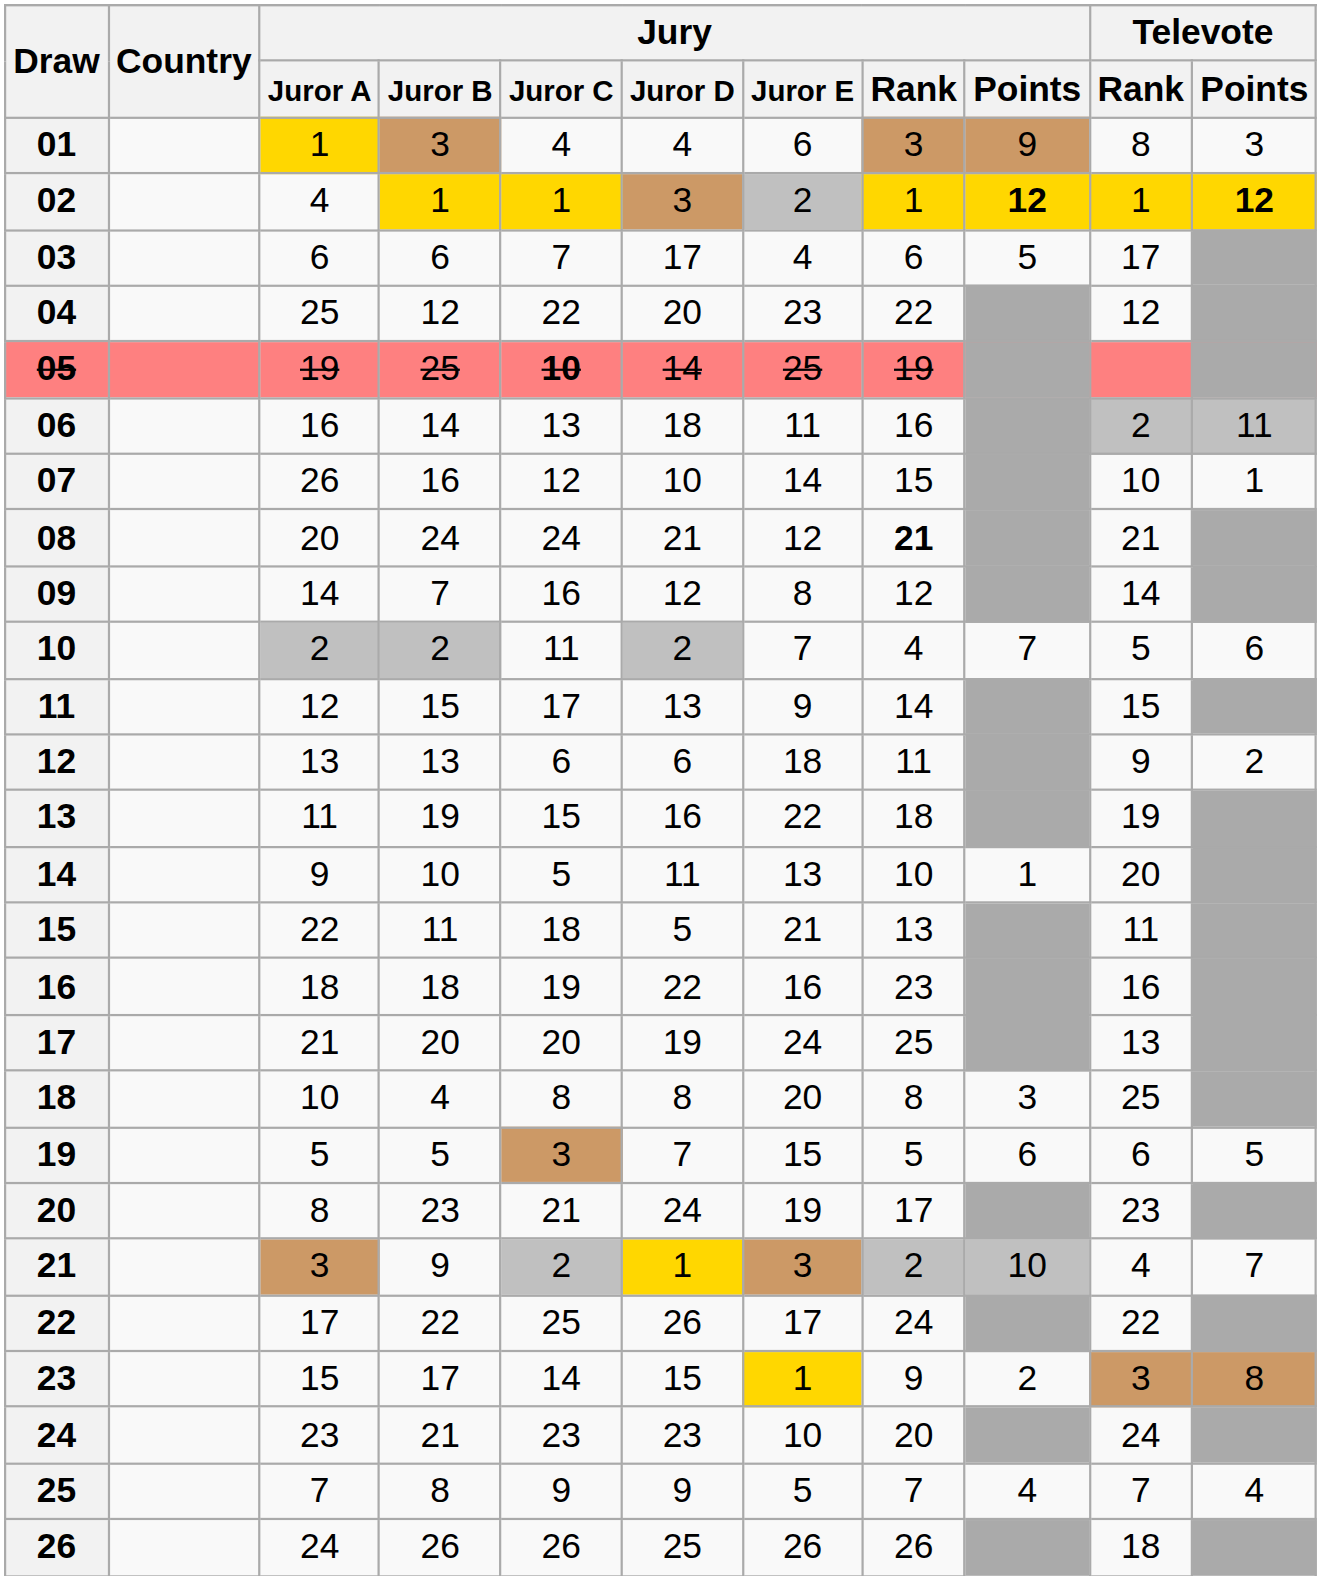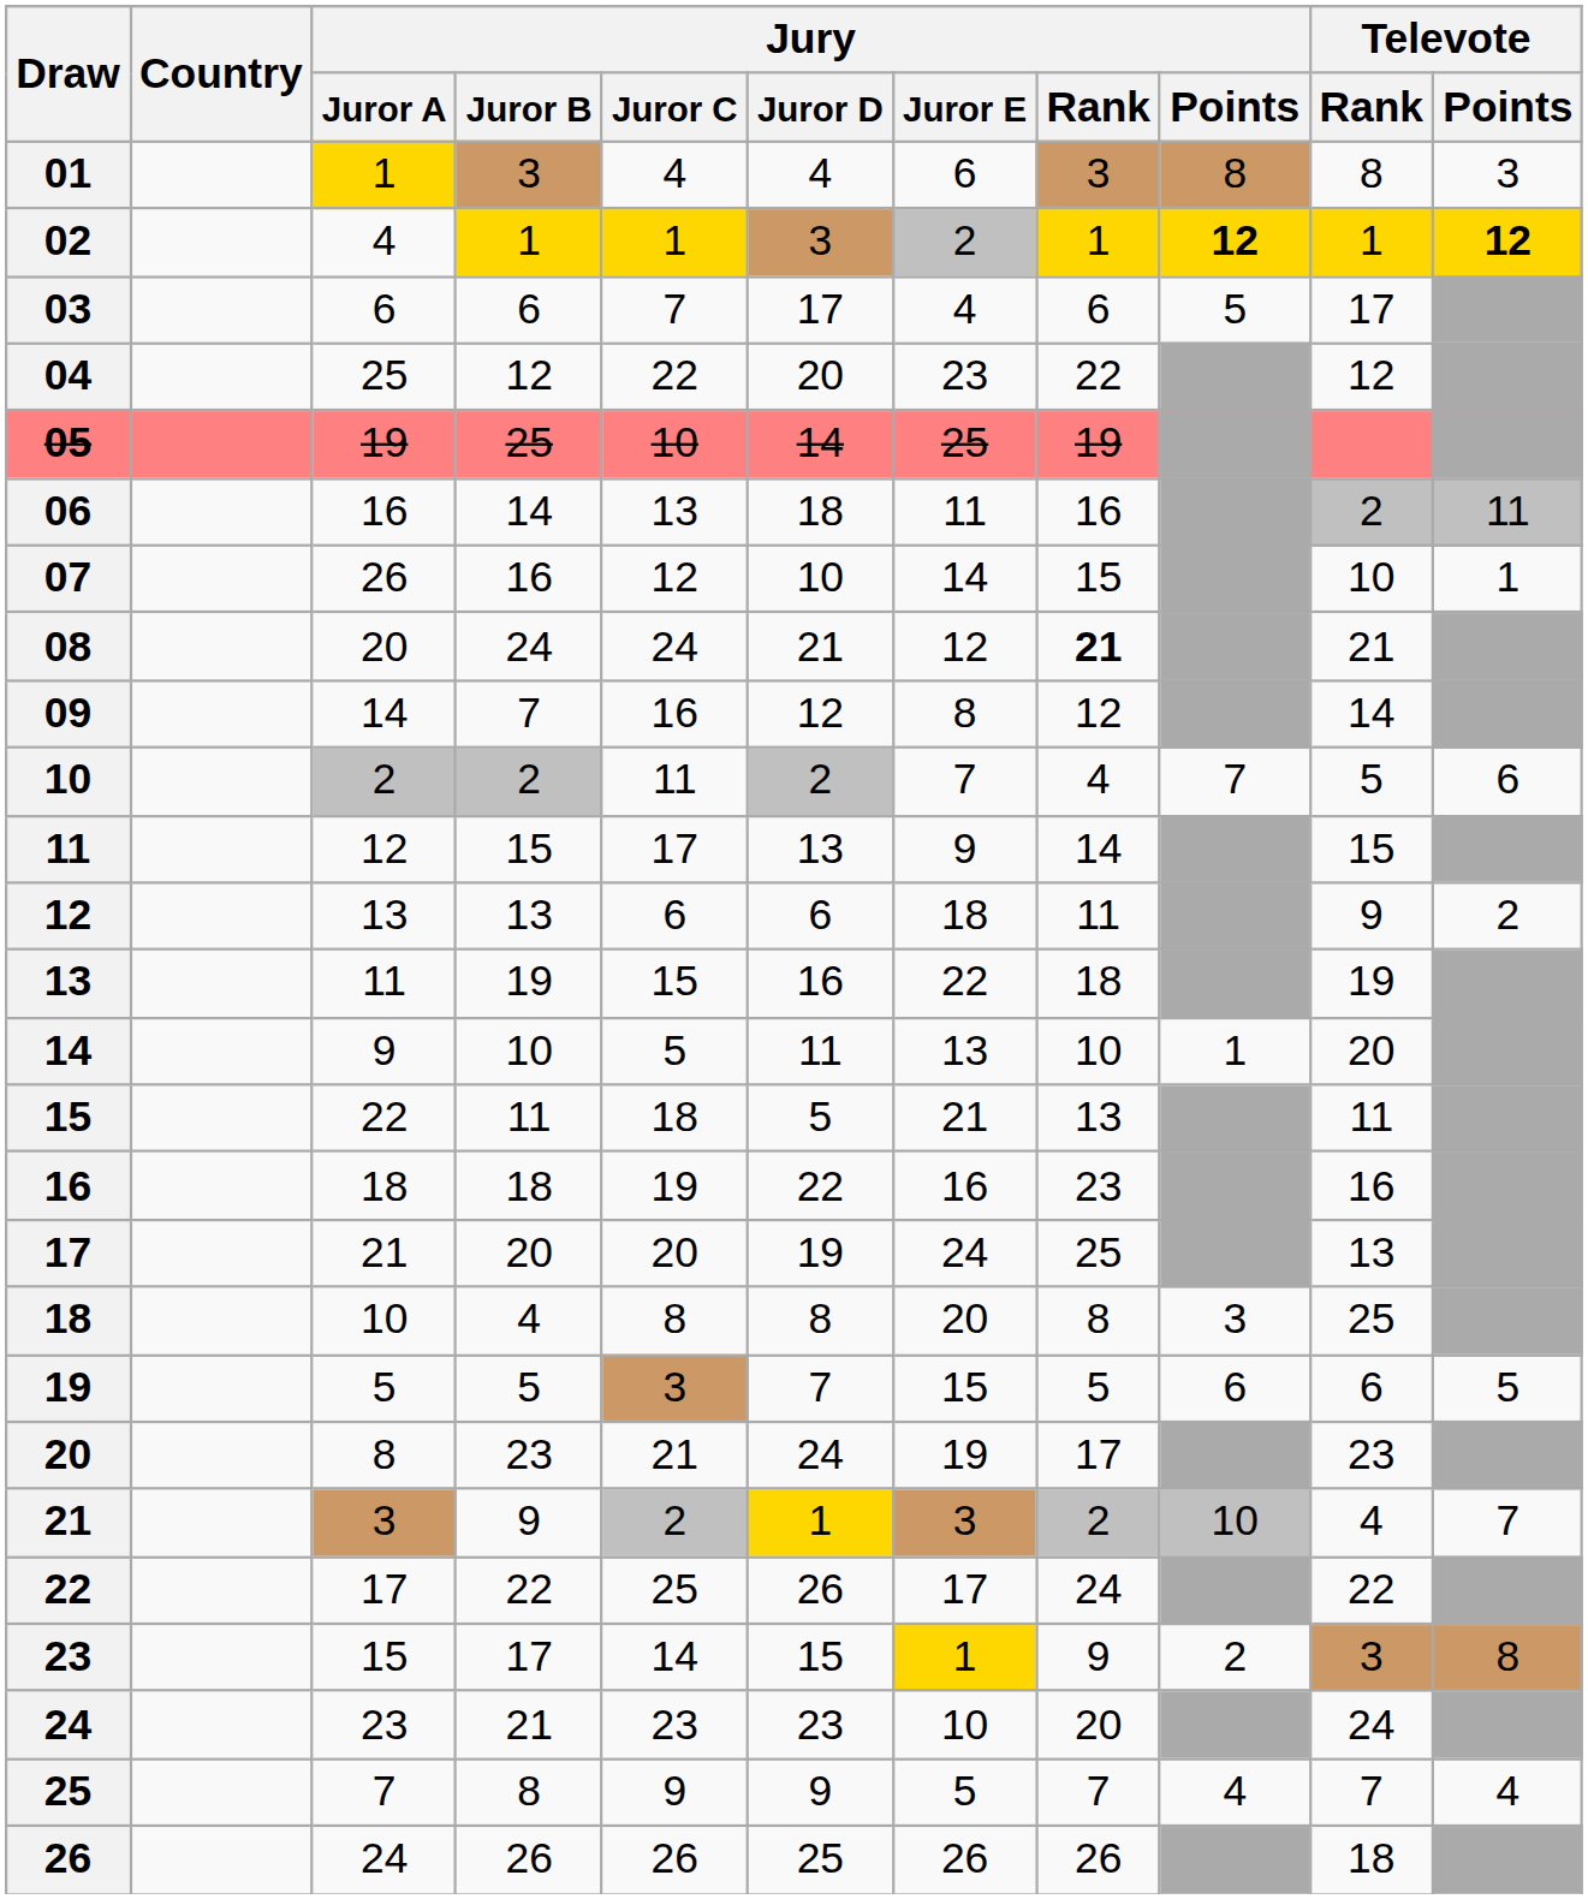01 | Jury / Points: 9 -> 8
05 | Jury / Juror C: bold -> normal
